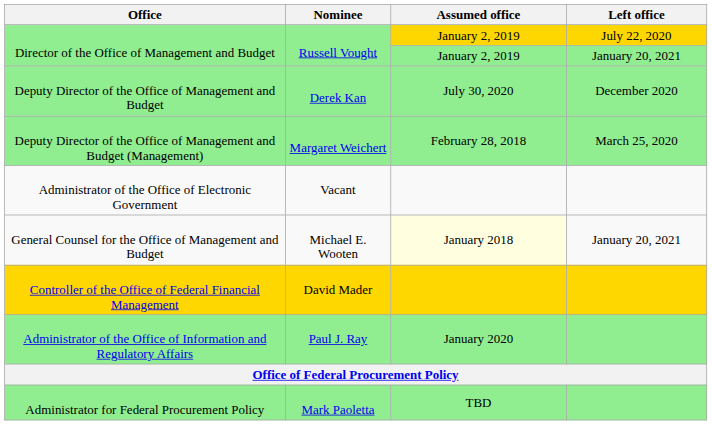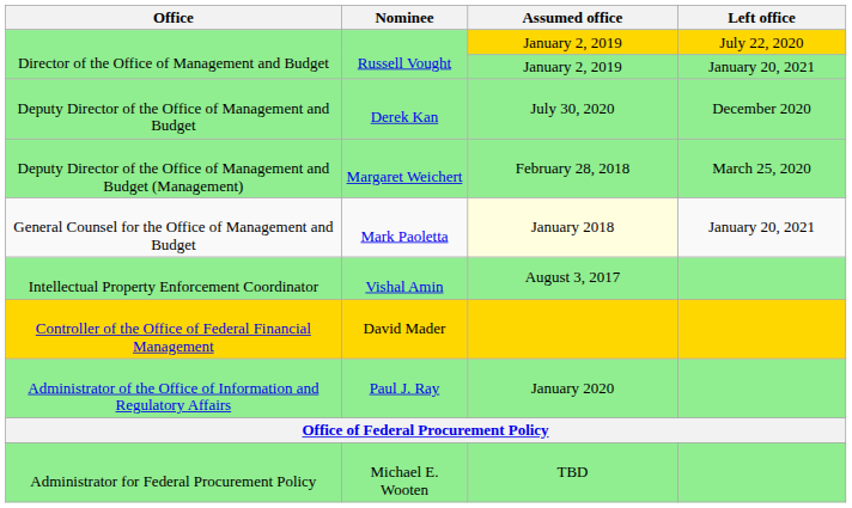- row: Administrator of the Office of Electronic Government | Vacant
General Counsel for the Office of Management and Budget | Nominee: Michael E. Wooten -> Mark Paoletta
+ row: Intellectual Property Enforcement Coordinator | Vishal Amin | August 3, 2017
Administrator for Federal Procurement Policy | Nominee: Mark Paoletta -> Michael E. Wooten
